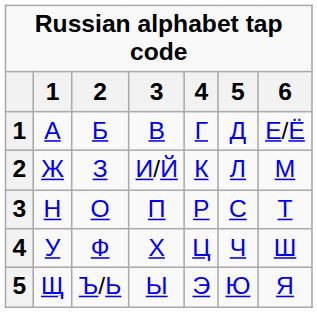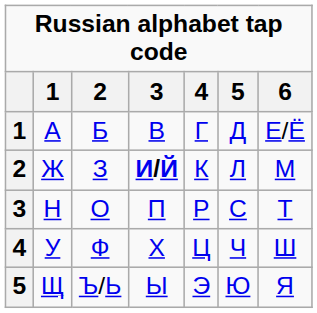row 4 | 3: normal -> bold
